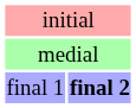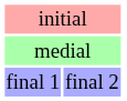final 1 | column 2: bold -> normal
